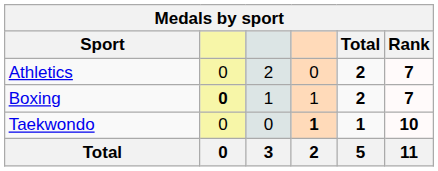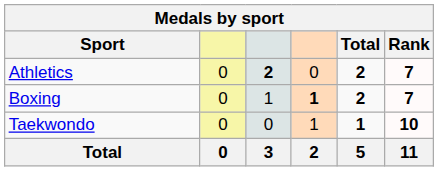Athletics | column 3: normal -> bold
Boxing | column 2: bold -> normal
Boxing | column 4: normal -> bold
Taekwondo | column 4: bold -> normal
